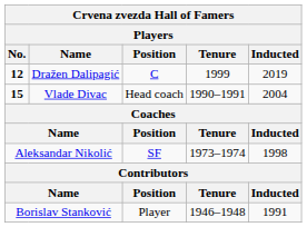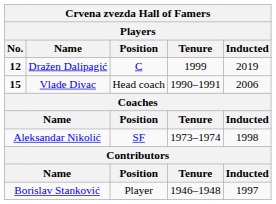15 | Inducted: 2004 -> 2006
Borislav Stanković | Inducted: 1991 -> 1997
